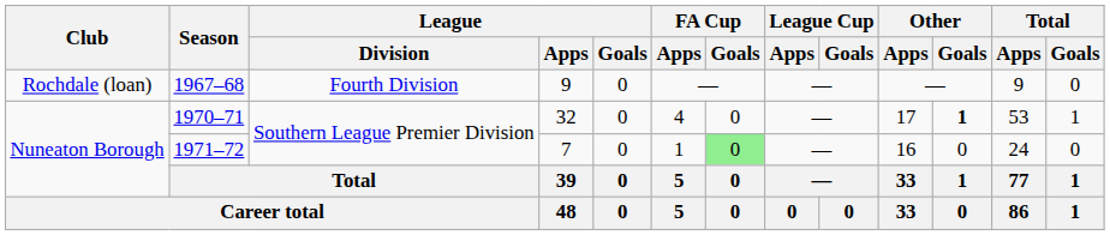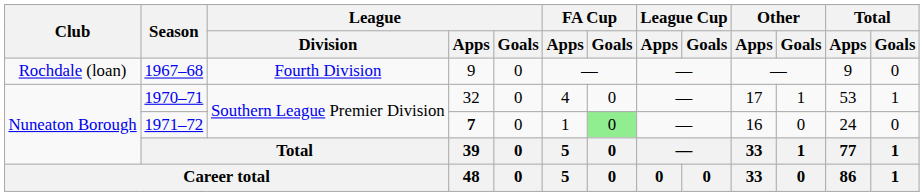1970–71 | Other / Goals: bold -> normal
1971–72 | League / Apps: normal -> bold
